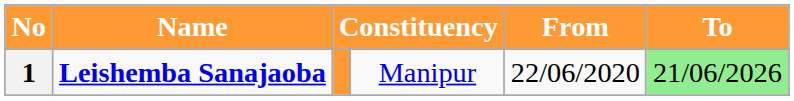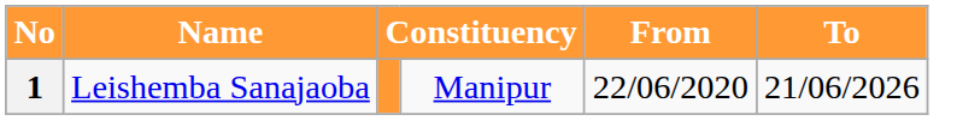1 | Name: bold -> normal
1 | To: lightgreen background -> no background
